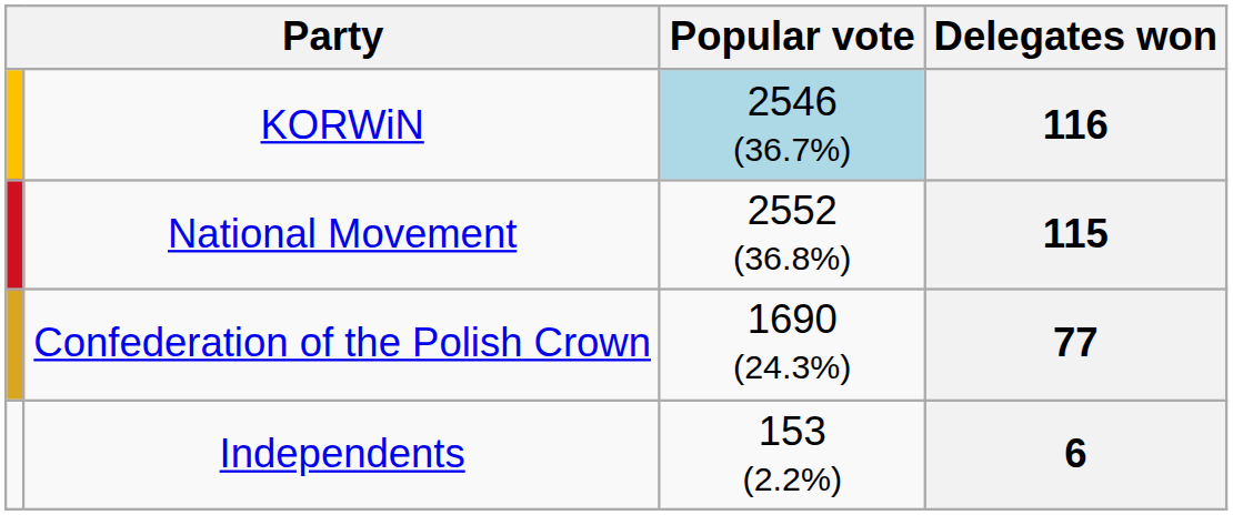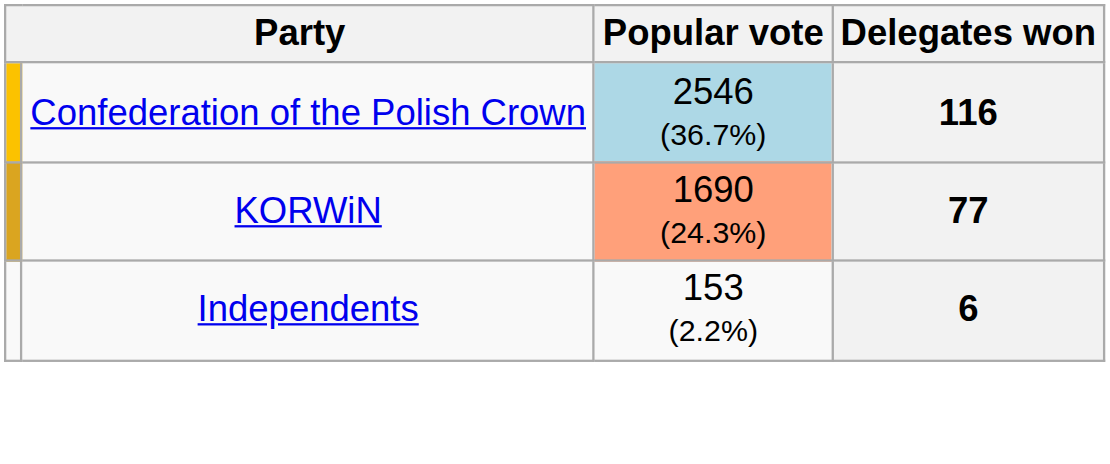116 | column 2: KORWiN -> Confederation of the Polish Crown
- row: National Movement | 2552 (36.8%) | 115
77 | column 2: Confederation of the Polish Crown -> KORWiN
77 | Popular vote: no background -> lightsalmon background
